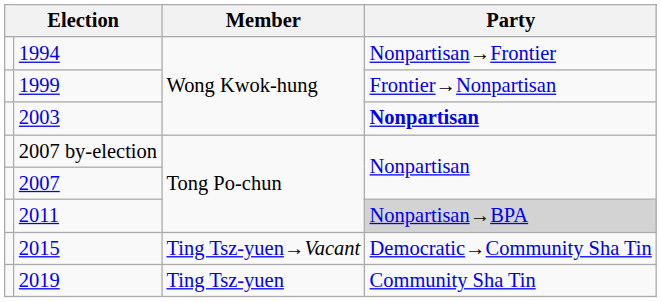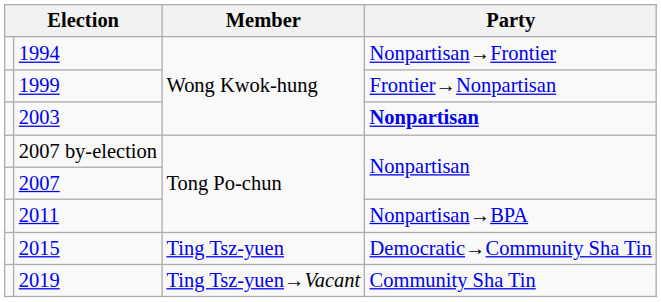2011 | Party: lightgrey background -> no background
2015 | Member: Ting Tsz-yuen→Vacant -> Ting Tsz-yuen
2019 | Member: Ting Tsz-yuen -> Ting Tsz-yuen→Vacant
